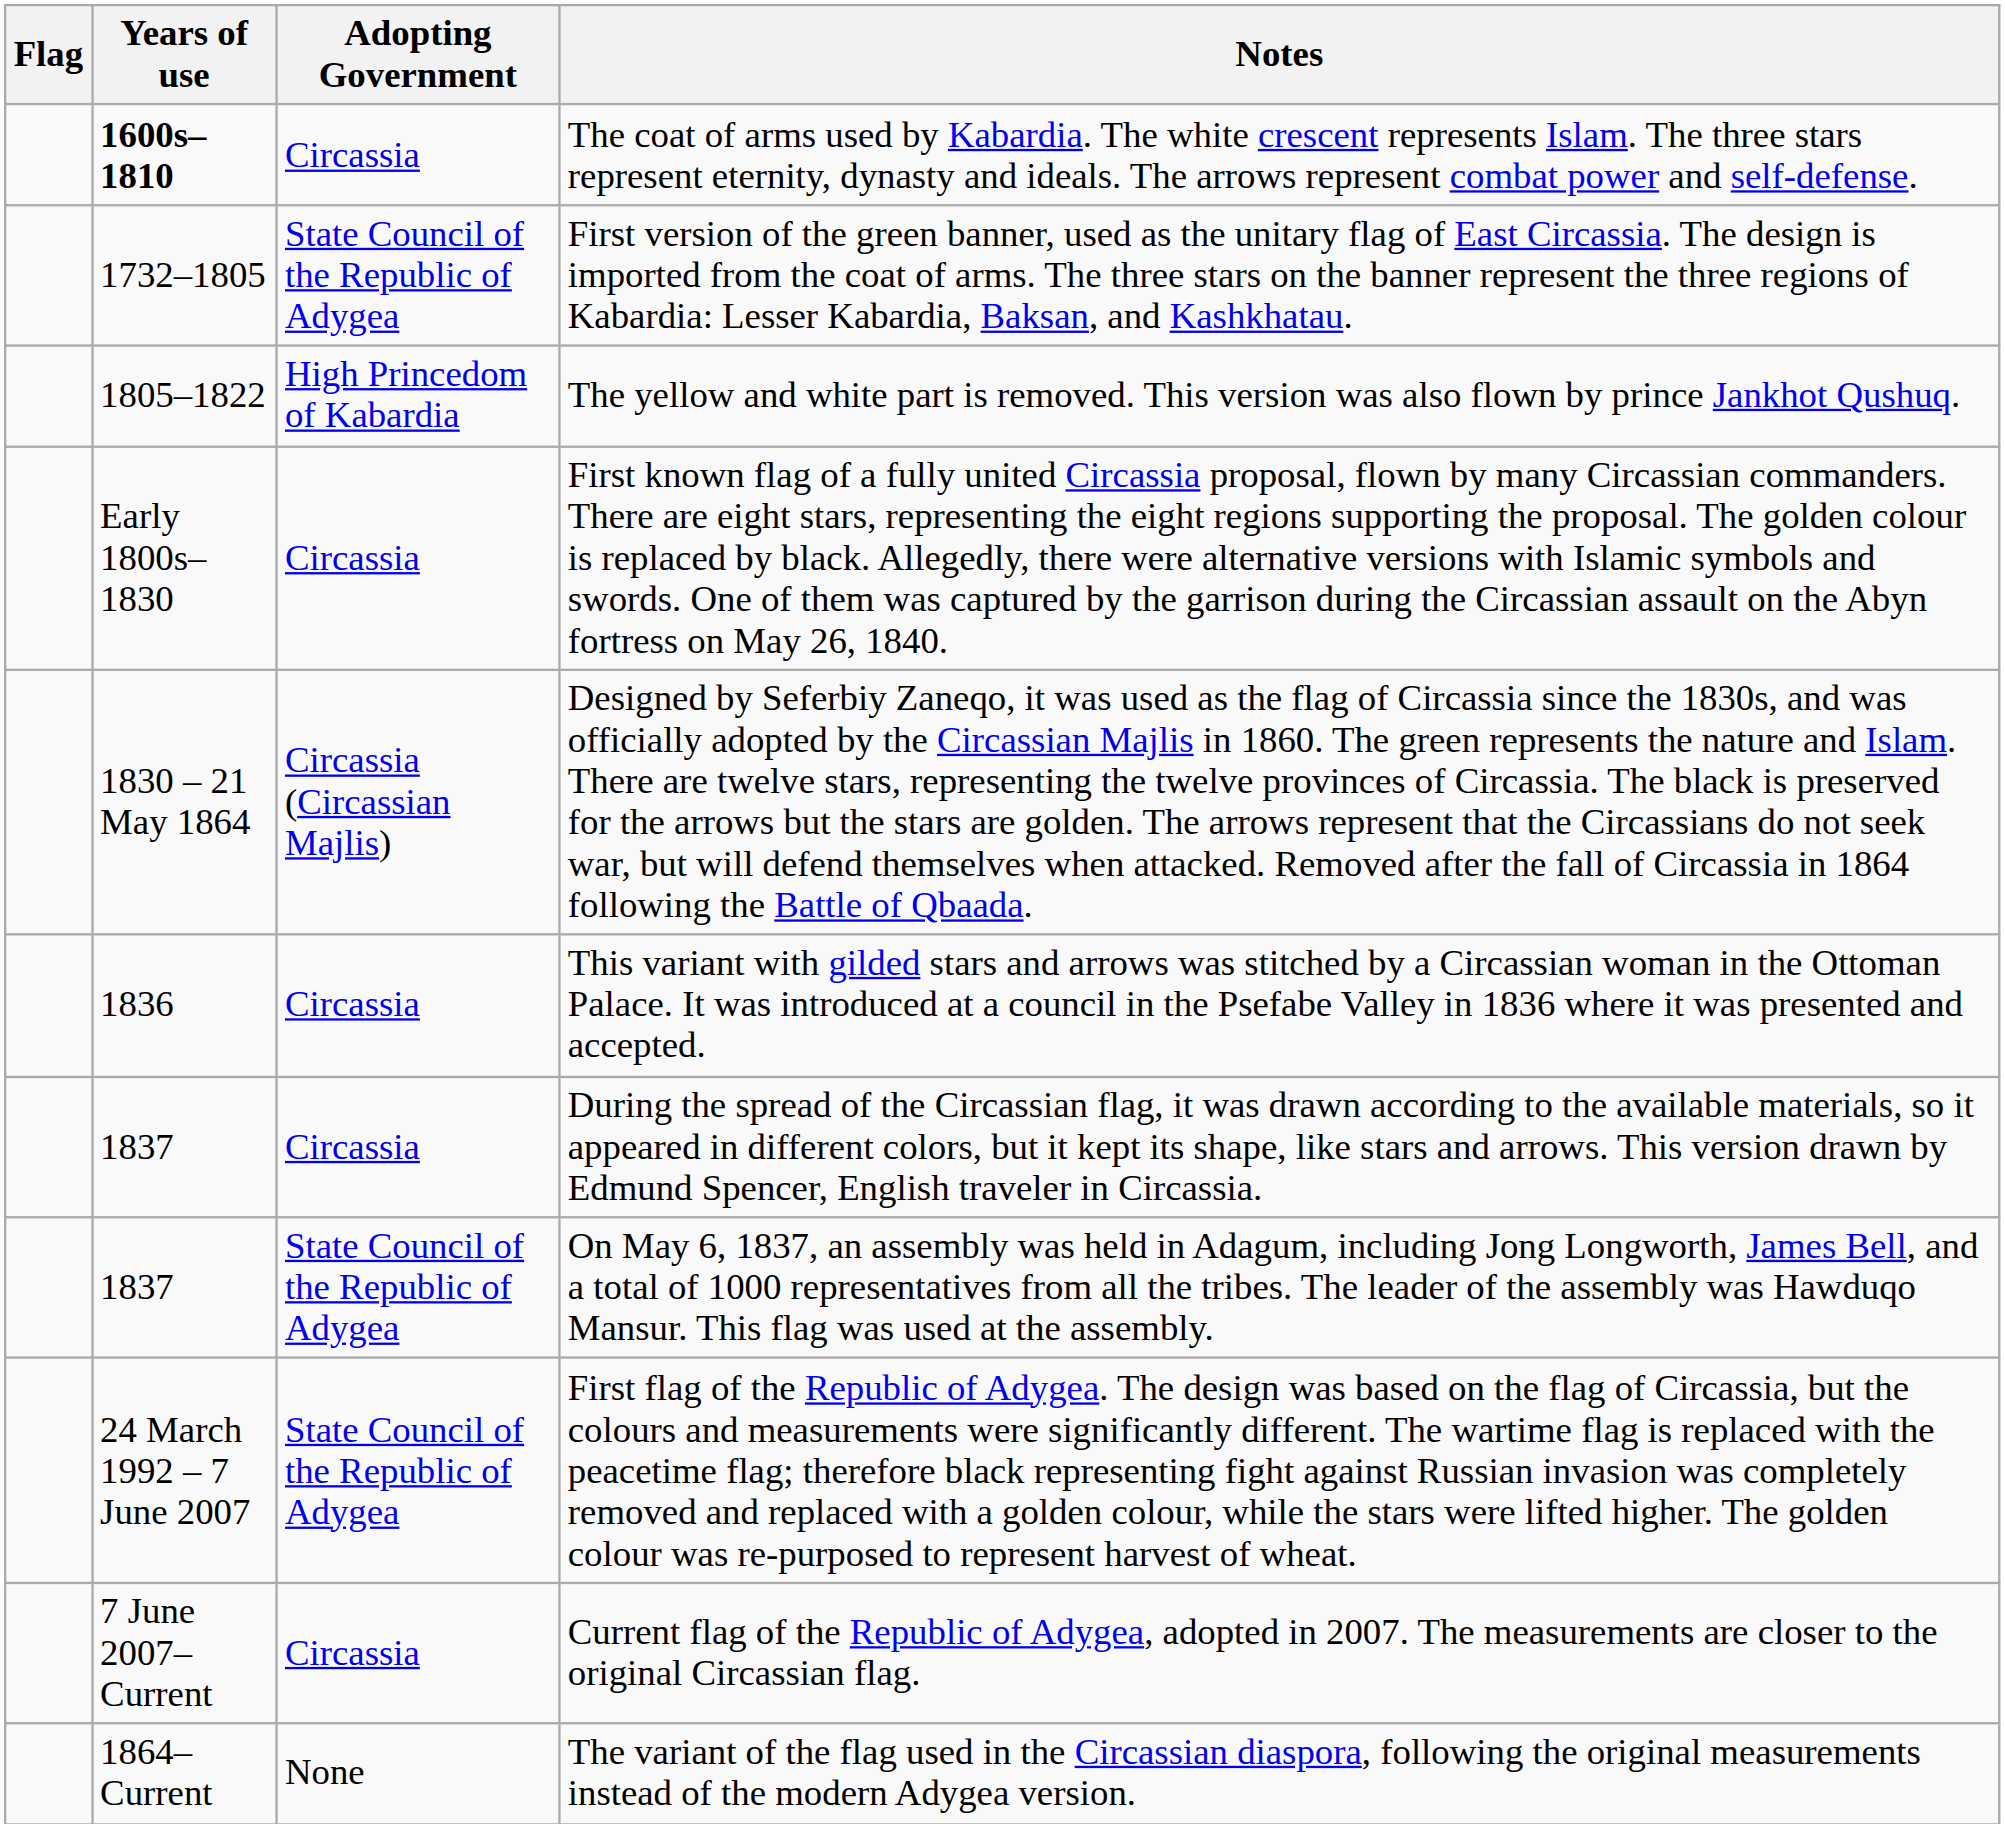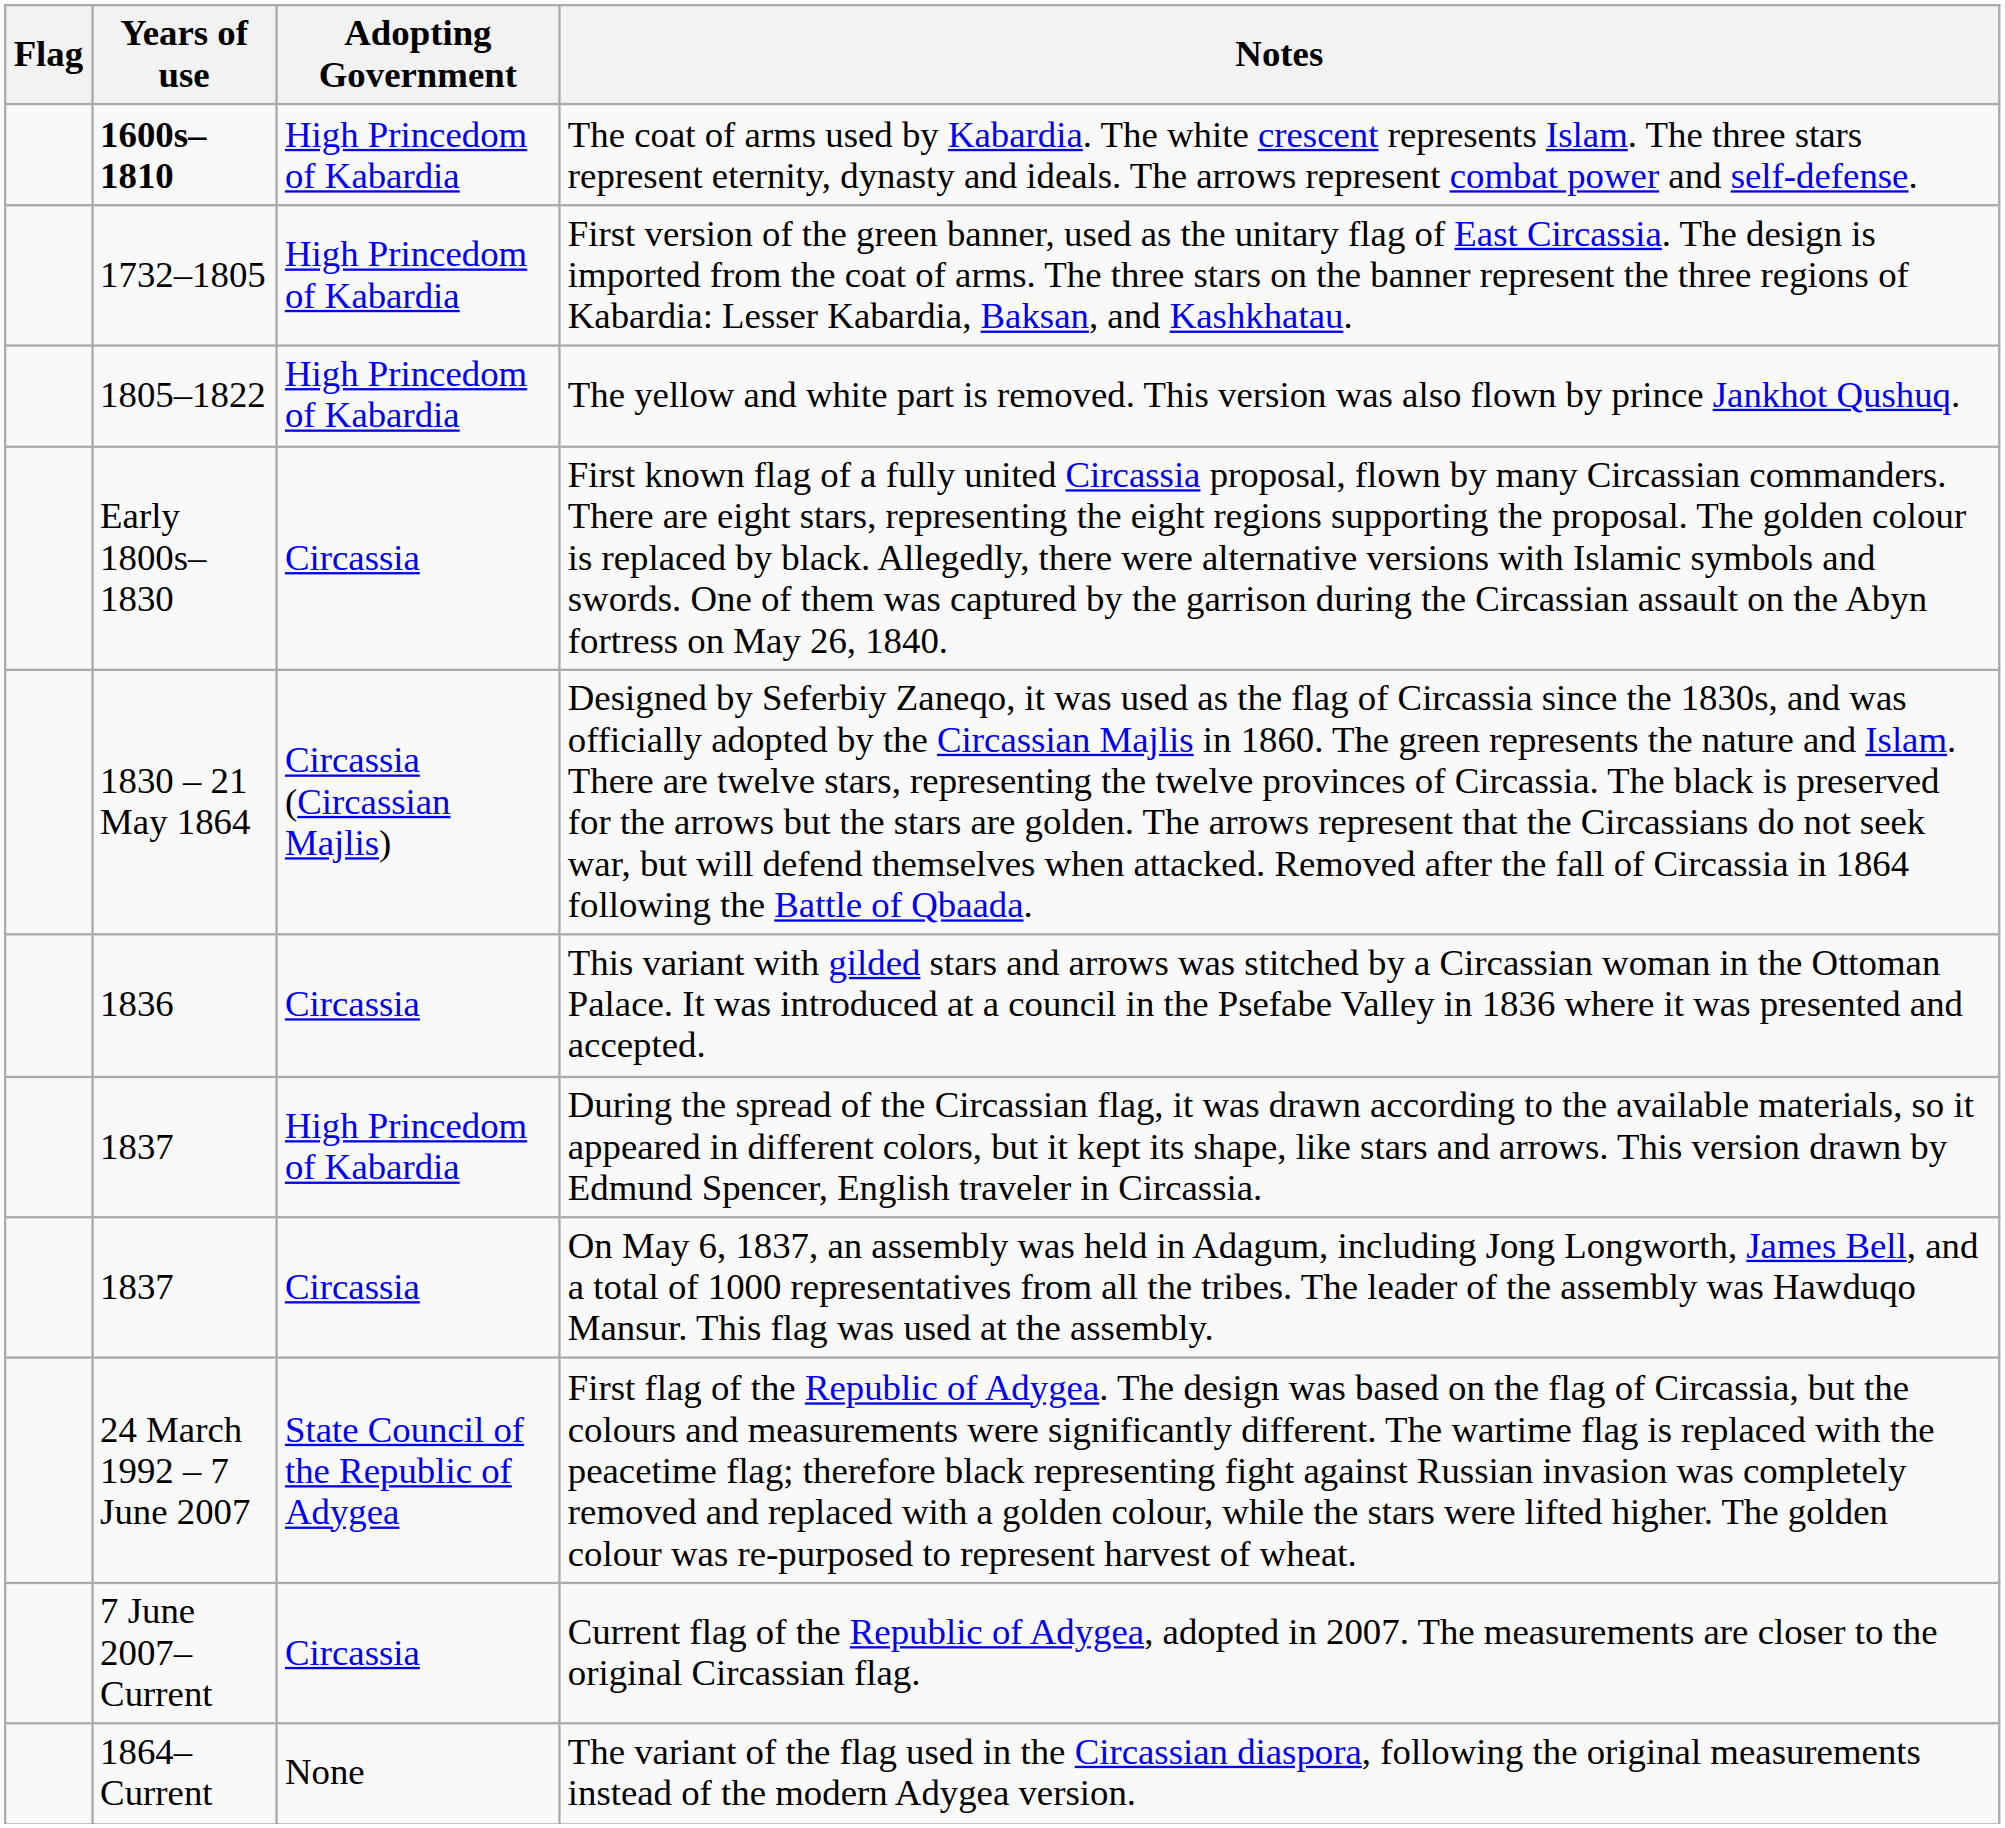row 2 | Adopting Government: Circassia -> High Princedom of Kabardia
row 3 | Adopting Government: State Council of the Republic of Adygea -> High Princedom of Kabardia
row 8 | Adopting Government: Circassia -> High Princedom of Kabardia
row 9 | Adopting Government: State Council of the Republic of Adygea -> Circassia
